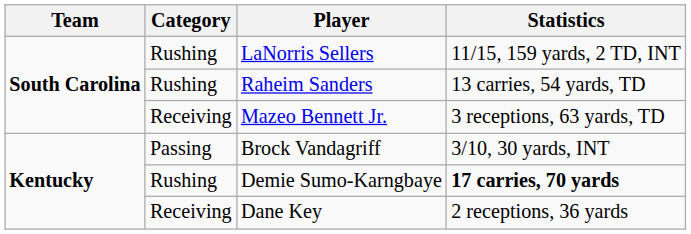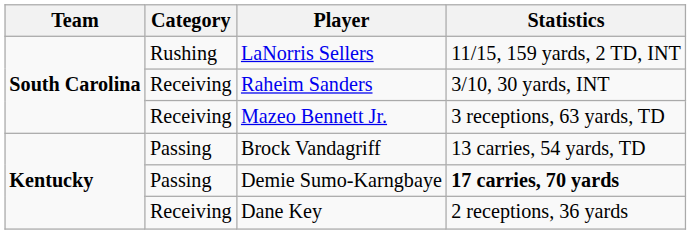Raheim Sanders | Category: Rushing -> Receiving
Raheim Sanders | Statistics: 13 carries, 54 yards, TD -> 3/10, 30 yards, INT
Brock Vandagriff | Statistics: 3/10, 30 yards, INT -> 13 carries, 54 yards, TD
Demie Sumo-Karngbaye | Category: Rushing -> Passing
